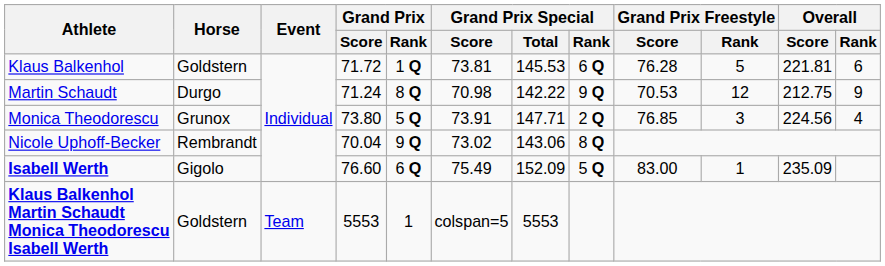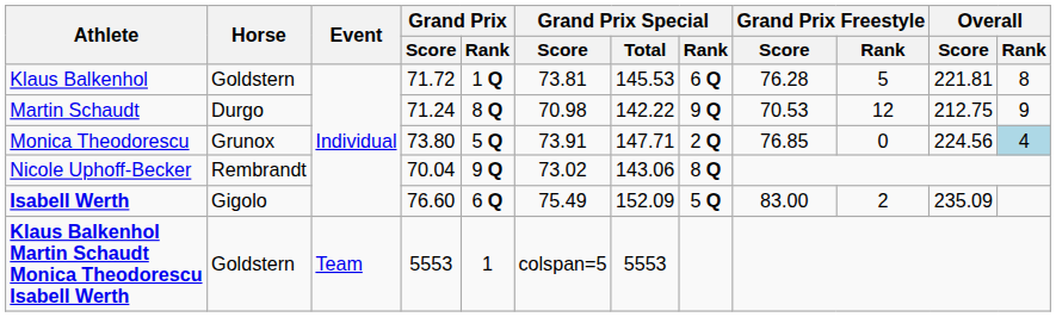Klaus Balkenhol | Overall / Rank: 6 -> 8
Monica Theodorescu | Grand Prix Freestyle / Rank: 3 -> 0
Monica Theodorescu | Overall / Rank: no background -> lightblue background
Isabell Werth | Grand Prix Freestyle / Rank: 1 -> 2
